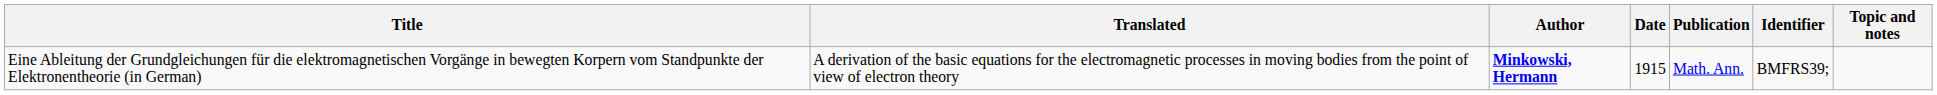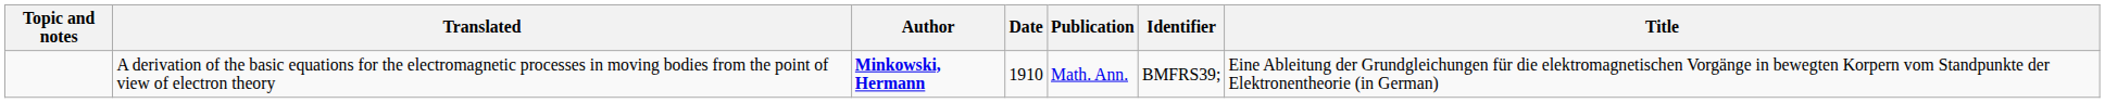columns swapped: Title <-> Topic and notes
row 2 | Date: 1915 -> 1910
